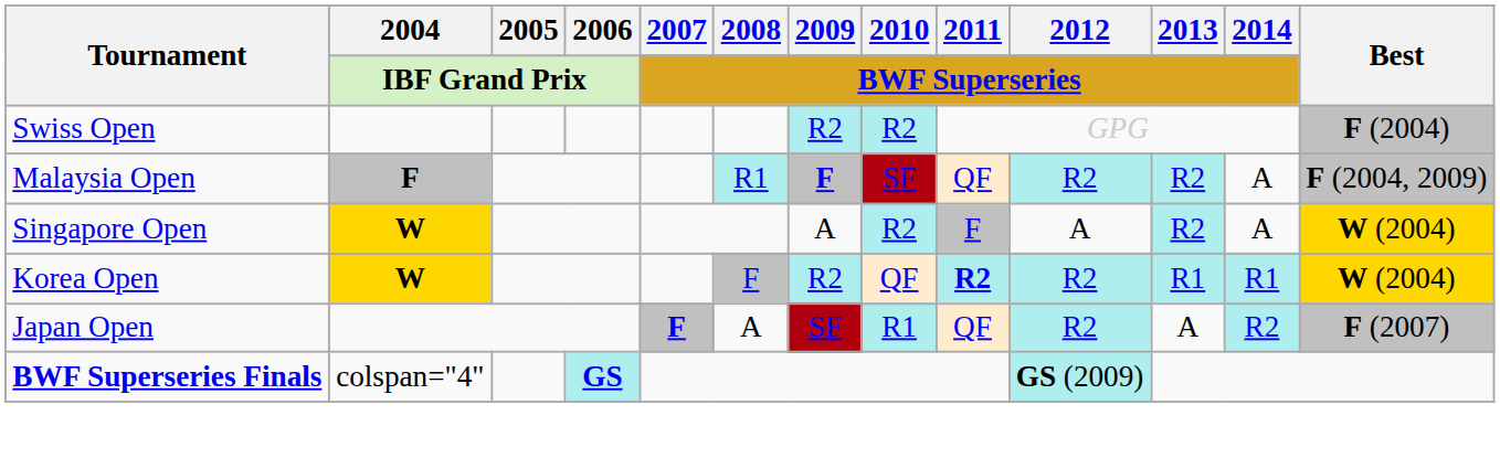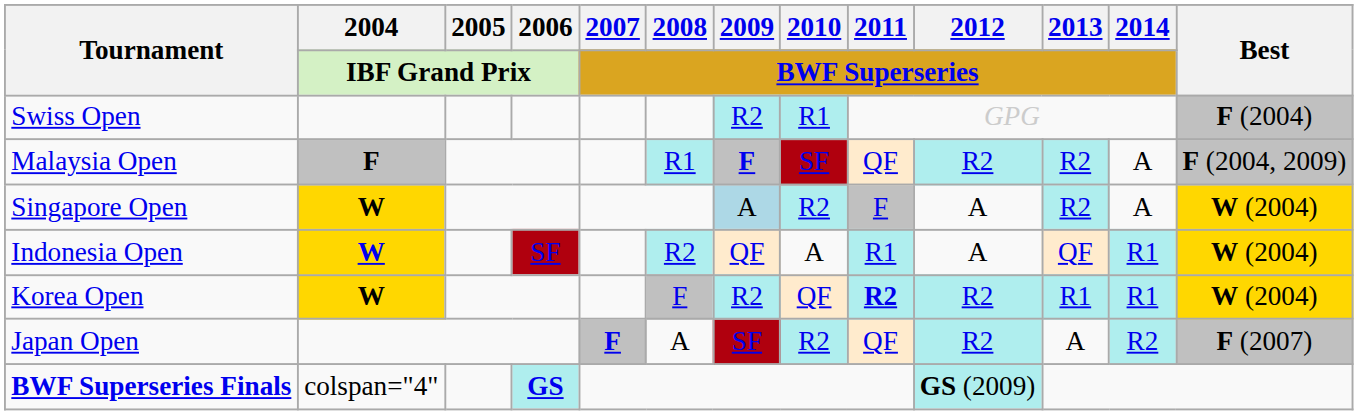Swiss Open | 2010: R2 -> R1
Singapore Open | 2009: no background -> lightblue background
+ row: Indonesia Open | W | SF | R2 | QF | A | R1 | A | QF | R1 | W (2004)
Japan Open | 2010: R1 -> R2
